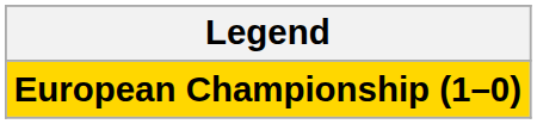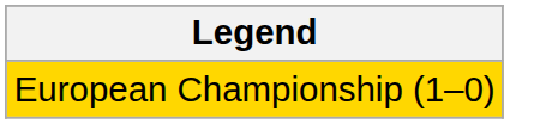row 2 | column 1: bold -> normal
